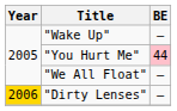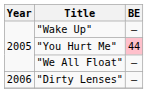"Dirty Lenses" | Year: gold background -> no background
